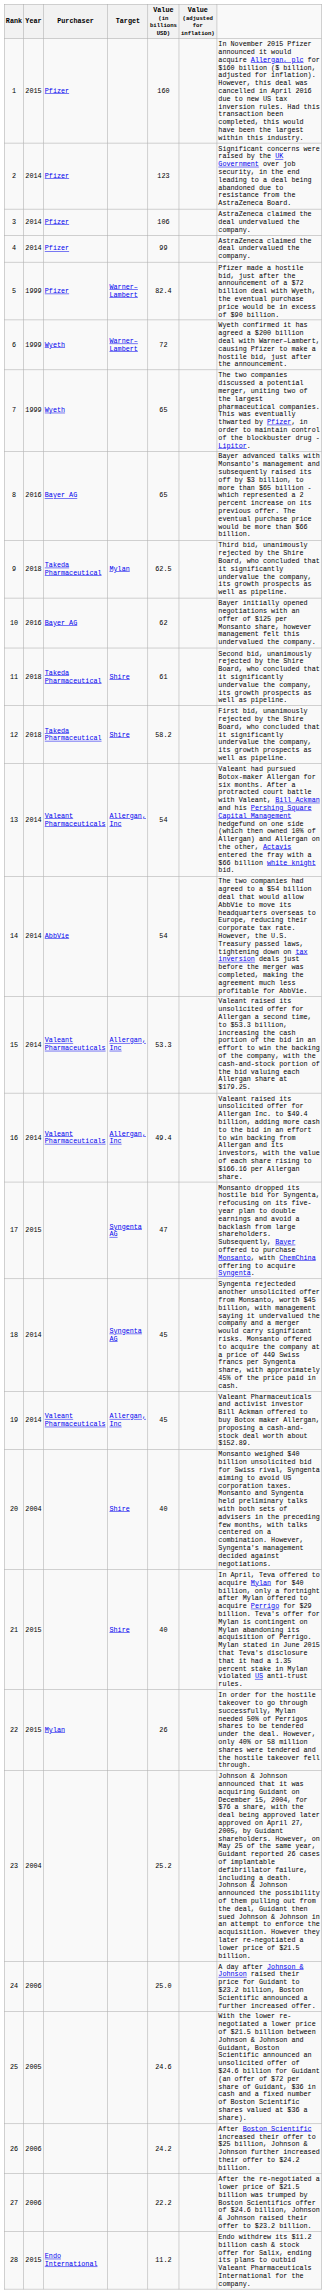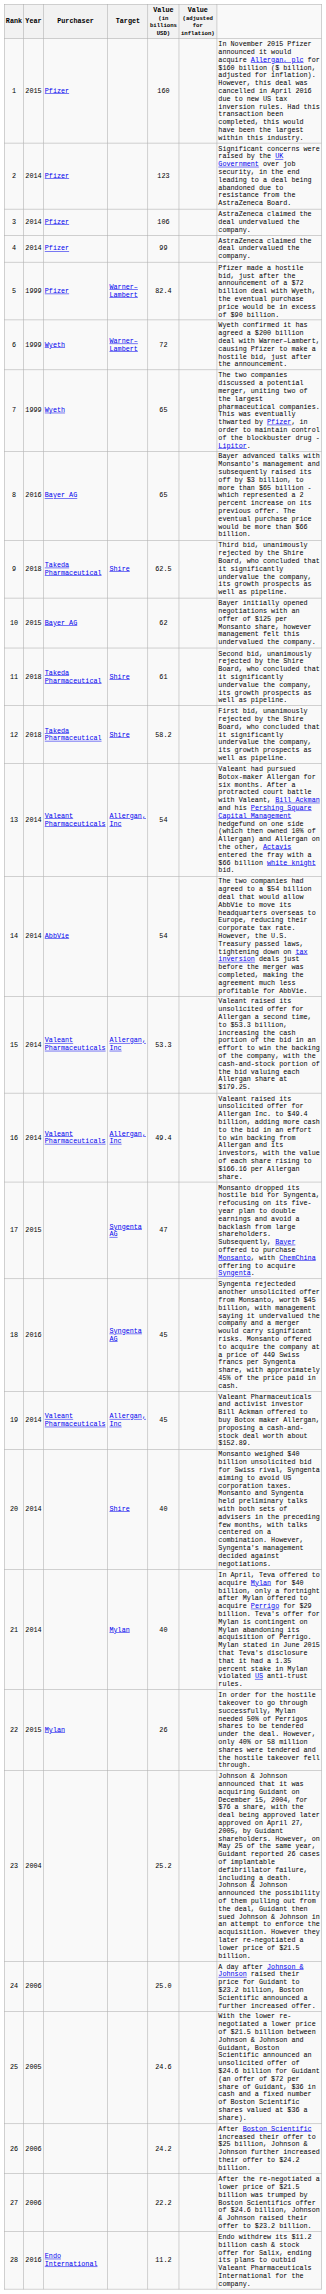9 | Target: Mylan -> Shire
10 | Year: 2016 -> 2015
18 | Year: 2014 -> 2016
20 | Year: 2004 -> 2014
21 | Year: 2015 -> 2014
21 | Target: Shire -> Mylan
28 | Year: 2015 -> 2016
